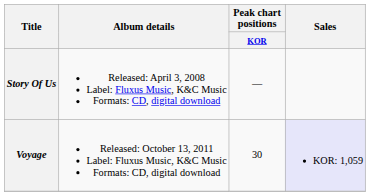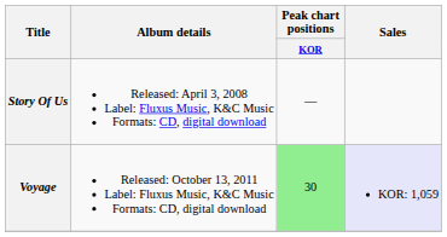Voyage | Peak chart positions / KOR: no background -> lightgreen background
